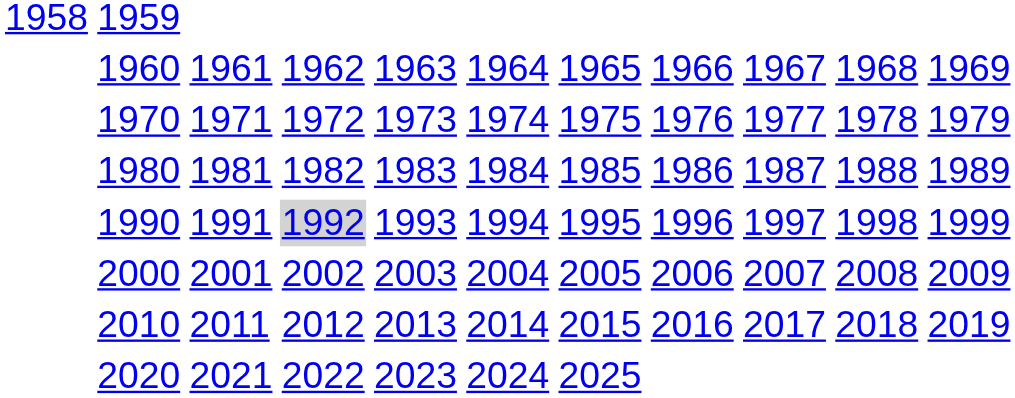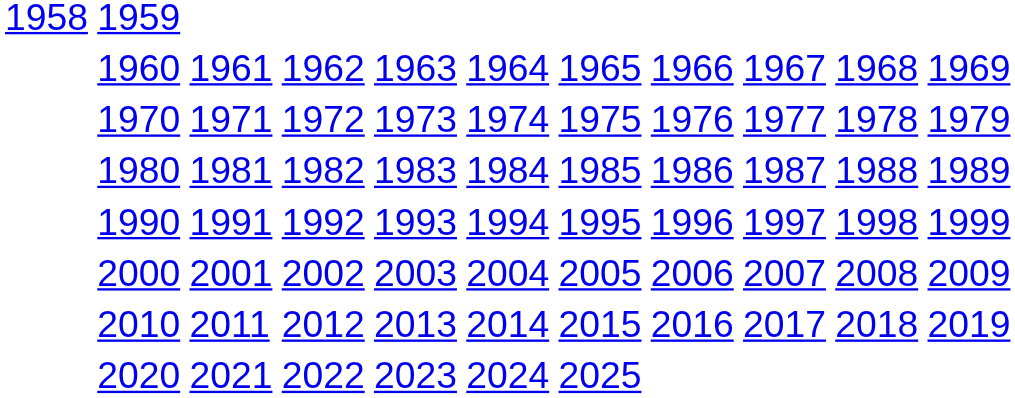1990 | column 4: lightgrey background -> no background
